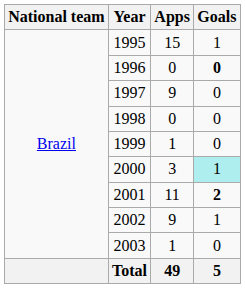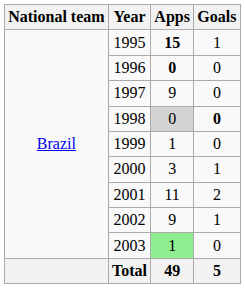1995 | Apps: normal -> bold
1996 | Apps: normal -> bold
1996 | Goals: bold -> normal
1998 | Apps: no background -> lightgrey background
1998 | Goals: normal -> bold
2000 | Goals: paleturquoise background -> no background
2001 | Goals: bold -> normal
2003 | Apps: no background -> lightgreen background
